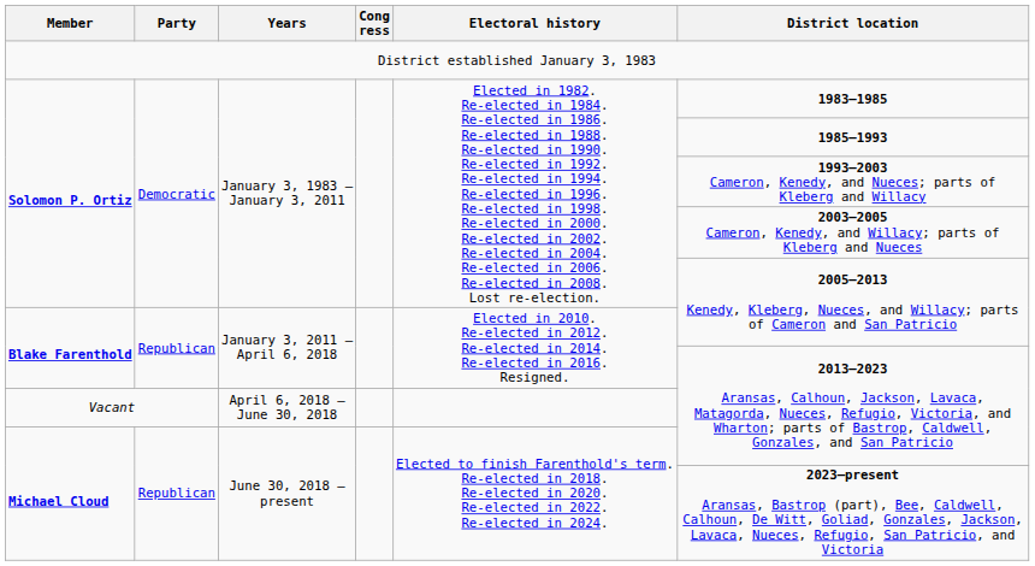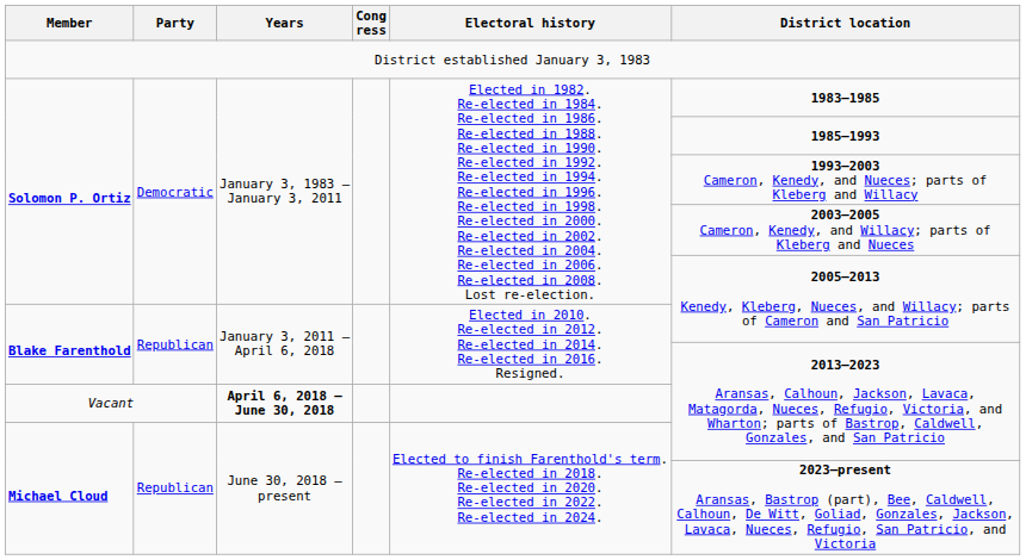Vacant | Years: normal -> bold
